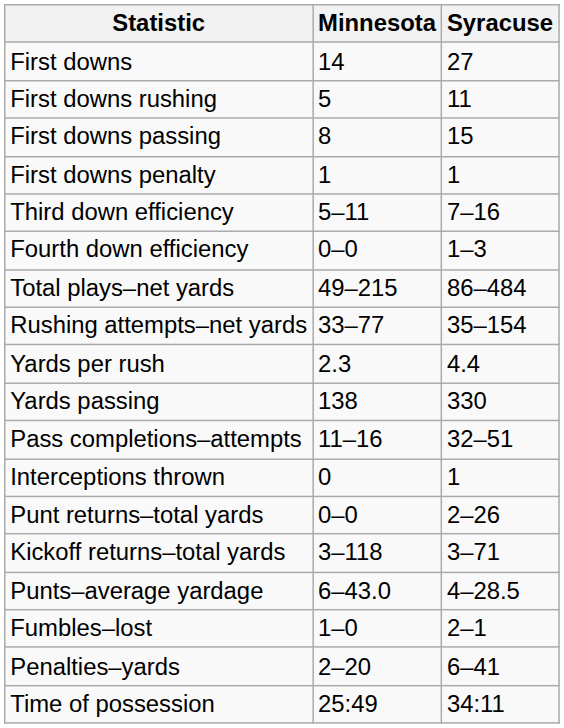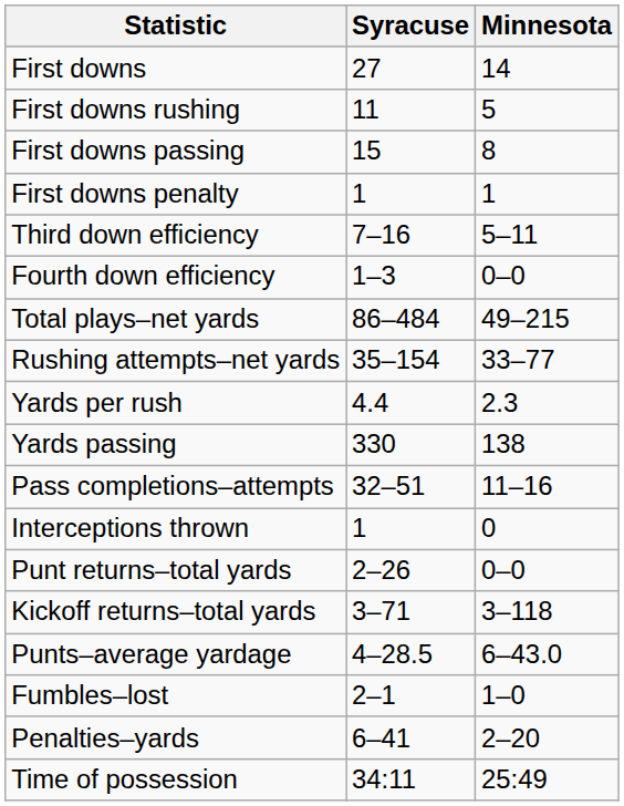columns swapped: Syracuse <-> Minnesota
